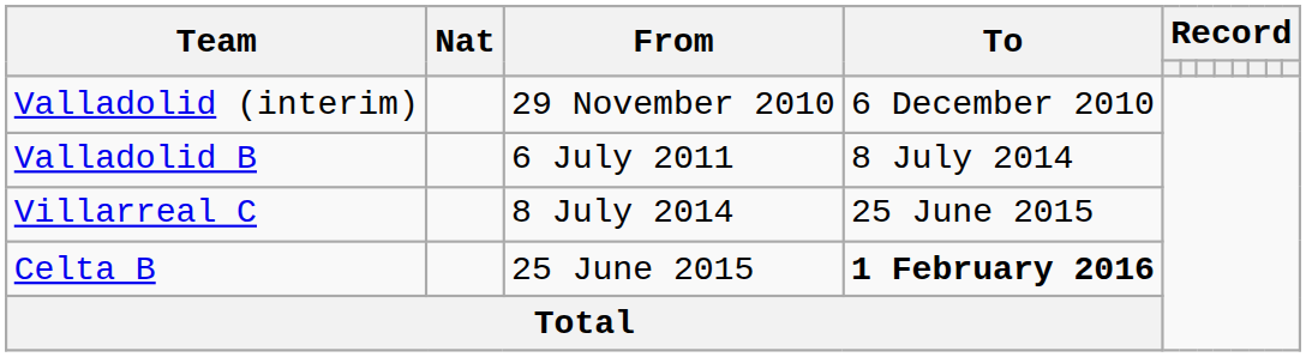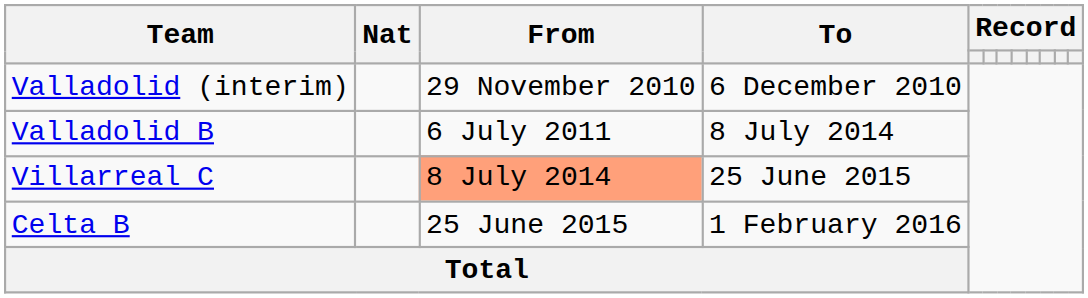Villarreal C | From: no background -> lightsalmon background
Celta B | To: bold -> normal
